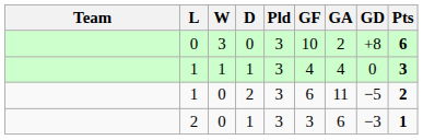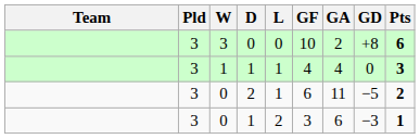columns swapped: Pld <-> L
